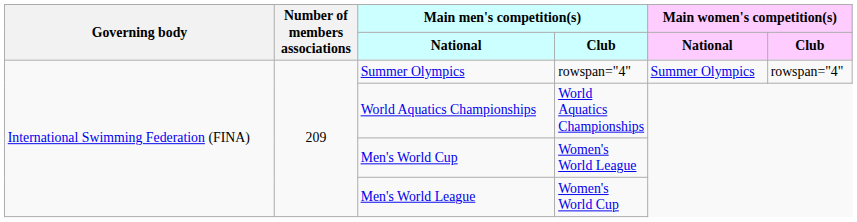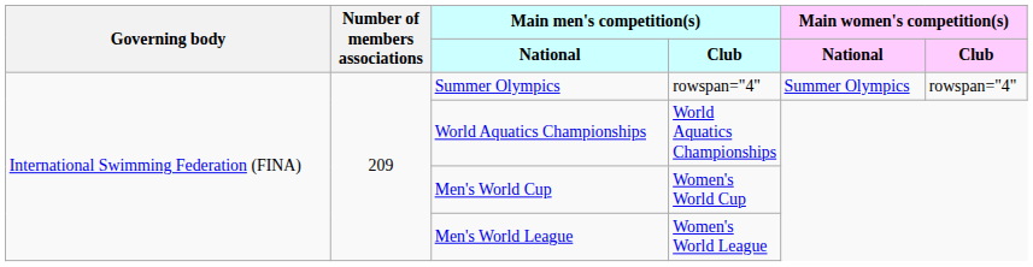Men's World Cup | Main men's competition(s) / Club: Women's World League -> Women's World Cup
Men's World League | Main men's competition(s) / Club: Women's World Cup -> Women's World League
